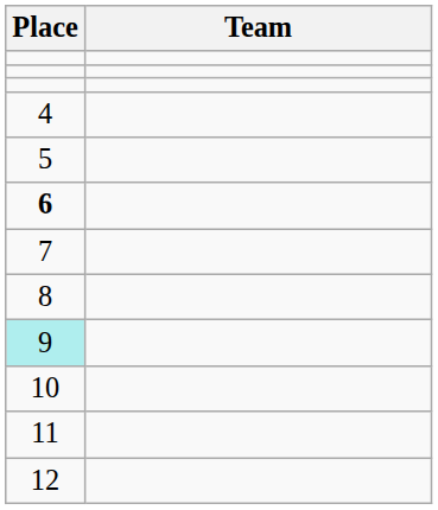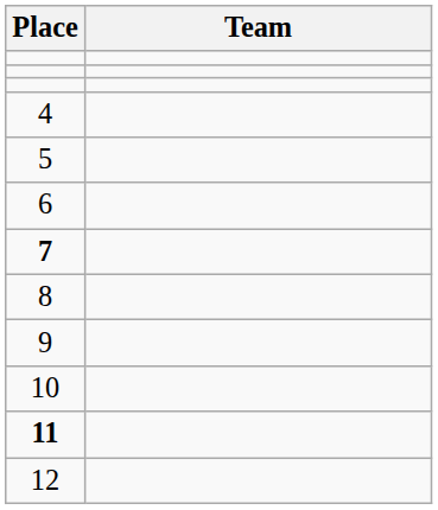row 7 | Place: bold -> normal
row 8 | Place: normal -> bold
row 10 | Place: paleturquoise background -> no background
row 12 | Place: normal -> bold
